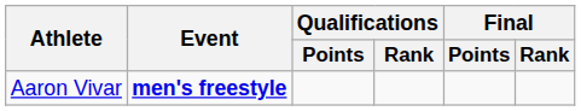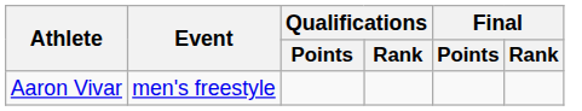Aaron Vivar | Event: bold -> normal
